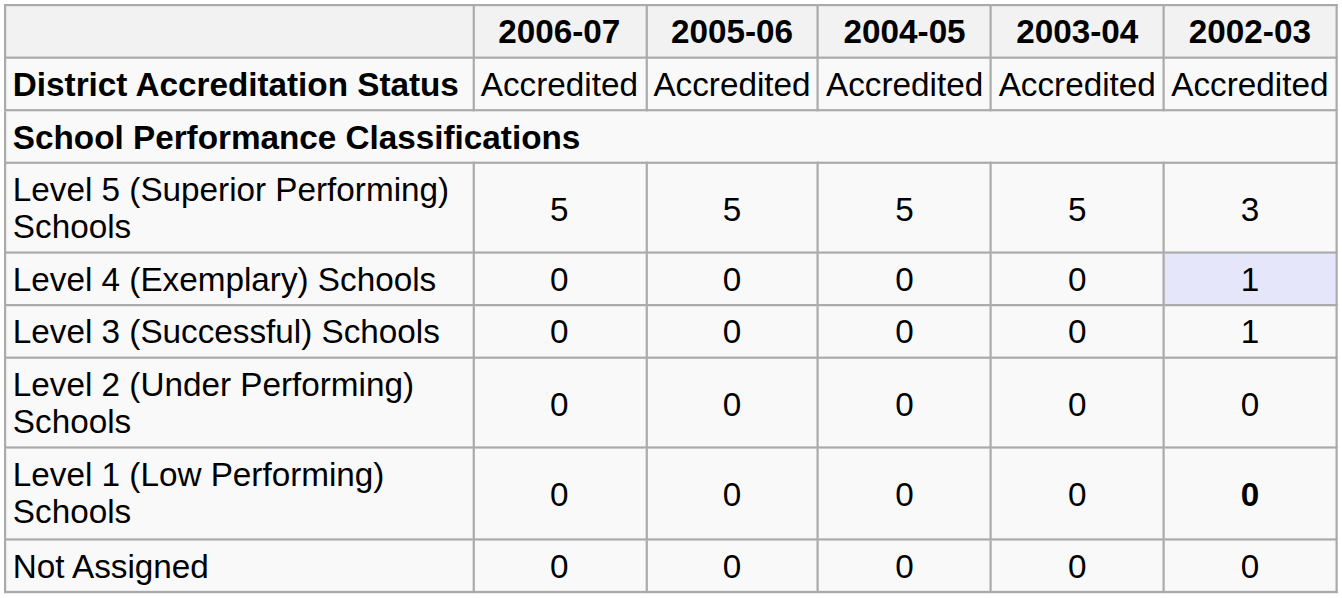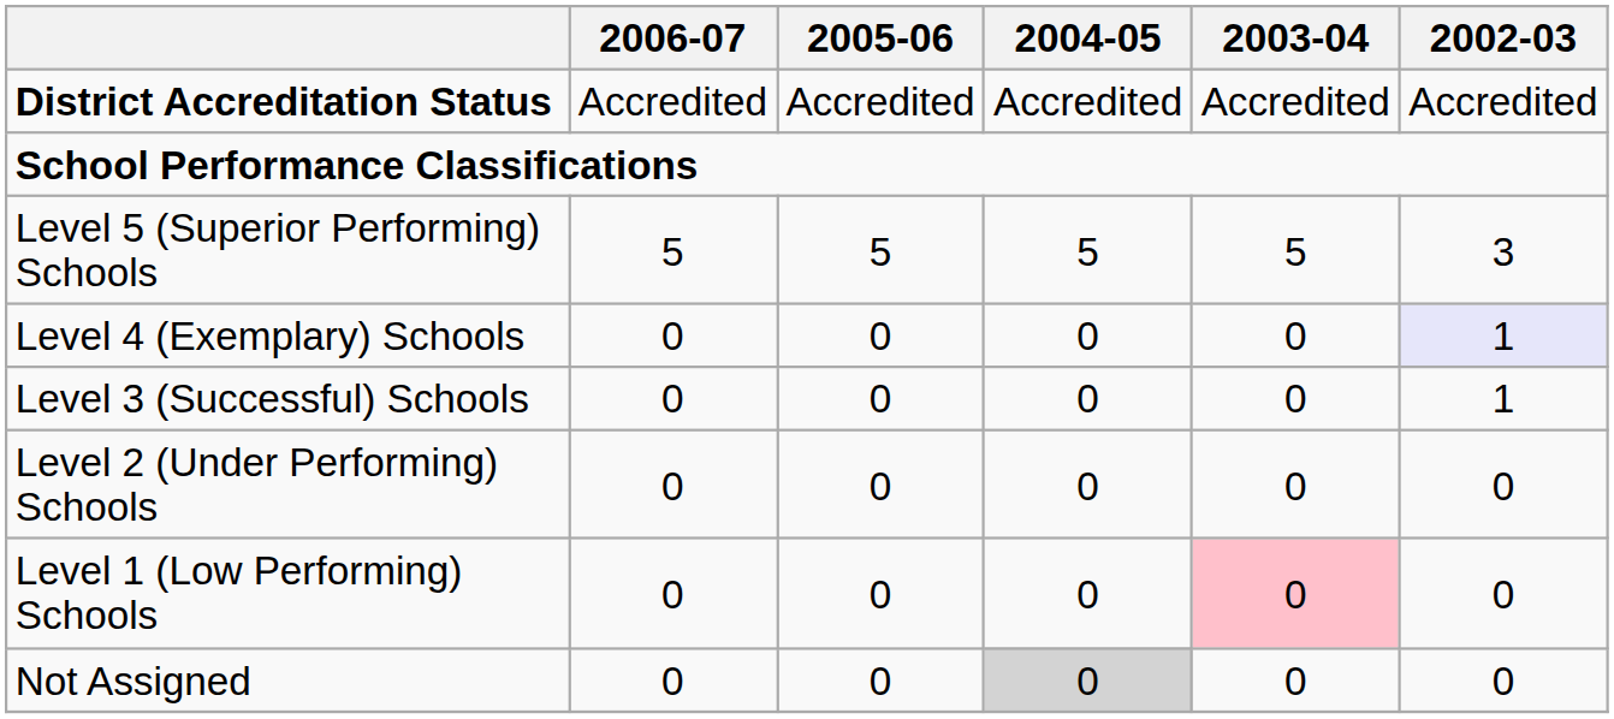Level 1 (Low Performing) Schools | 2003-04: no background -> pink background
Level 1 (Low Performing) Schools | 2002-03: bold -> normal
Not Assigned | 2004-05: no background -> lightgrey background
